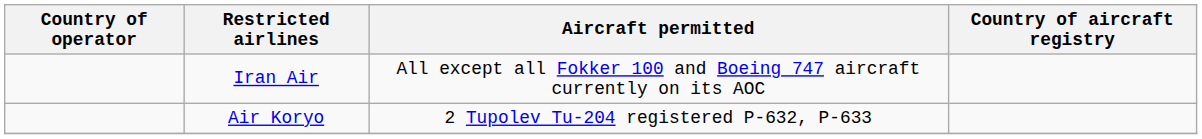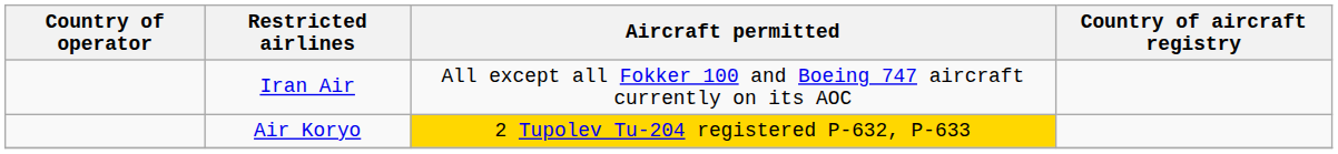Air Koryo | Aircraft permitted: no background -> gold background
